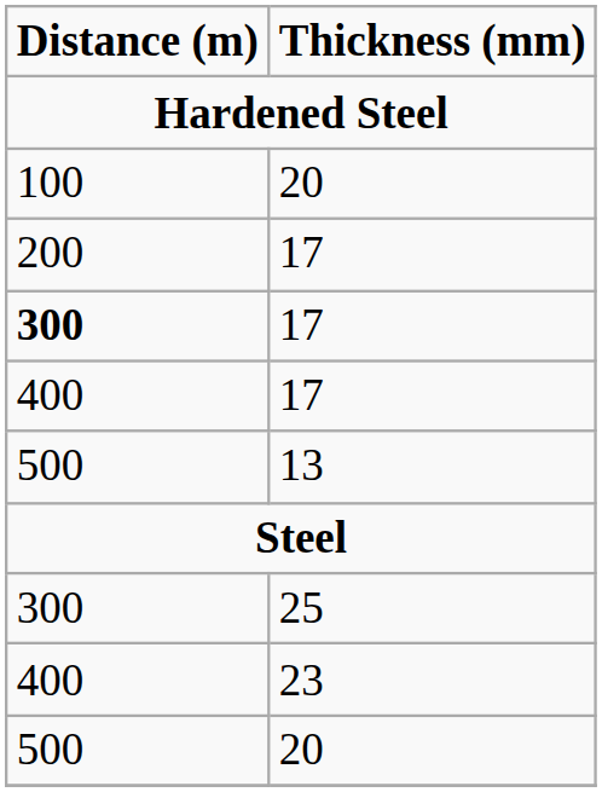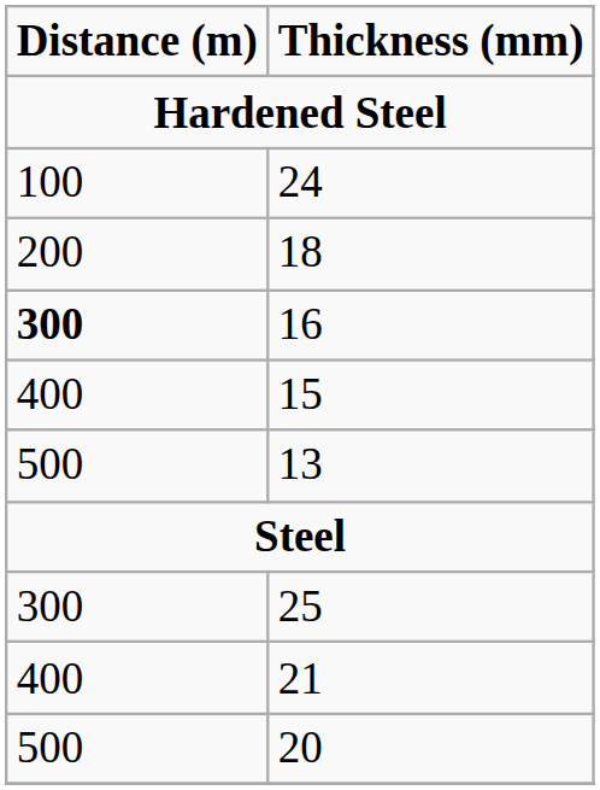row 3 | Thickness (mm): 20 -> 24
row 4 | Thickness (mm): 17 -> 18
row 5 | Thickness (mm): 17 -> 16
row 6 | Thickness (mm): 17 -> 15
row 10 | Thickness (mm): 23 -> 21
